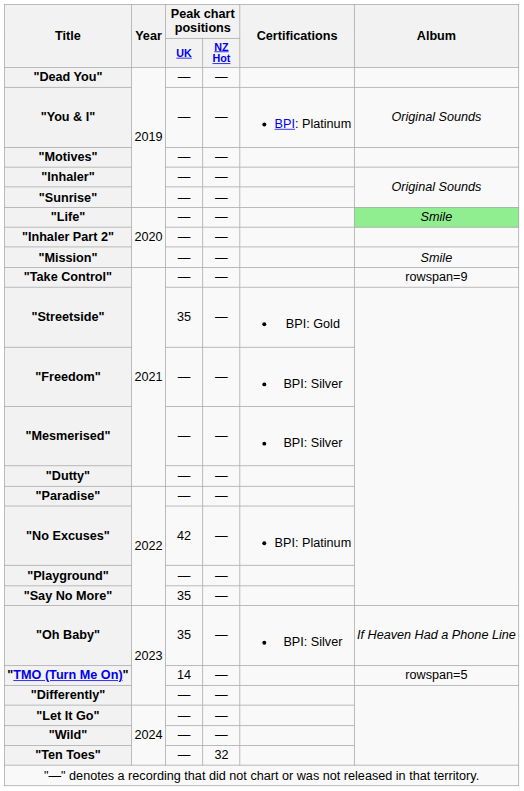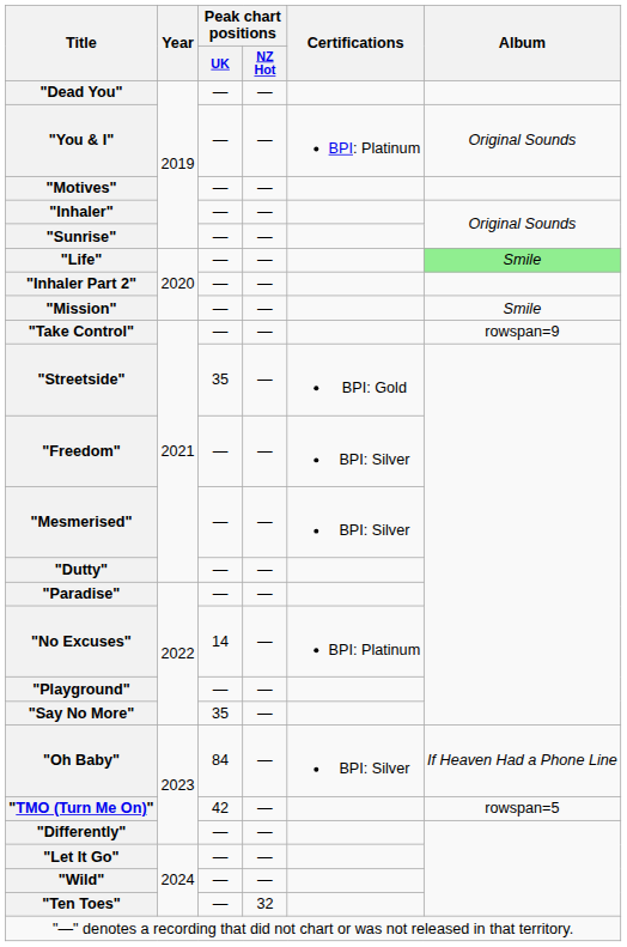"No Excuses" | Peak chart positions / UK: 42 -> 14
"Oh Baby" | Peak chart positions / UK: 35 -> 84
"TMO (Turn Me On)" | Peak chart positions / UK: 14 -> 42
